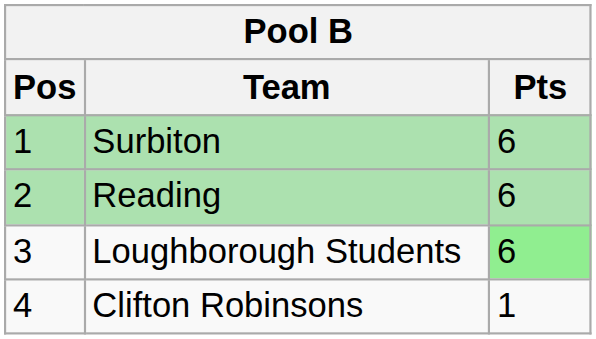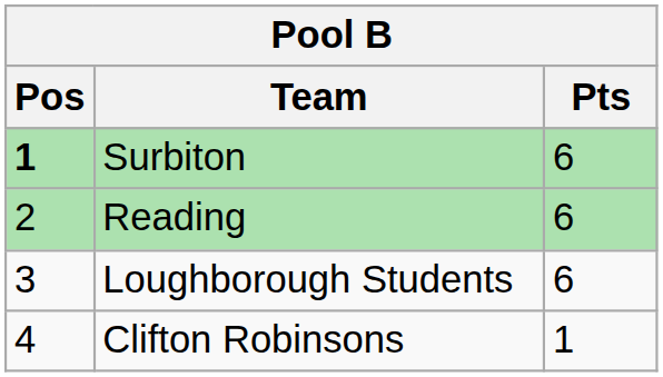Surbiton | Pos: normal -> bold
Loughborough Students | Pts: lightgreen background -> no background
